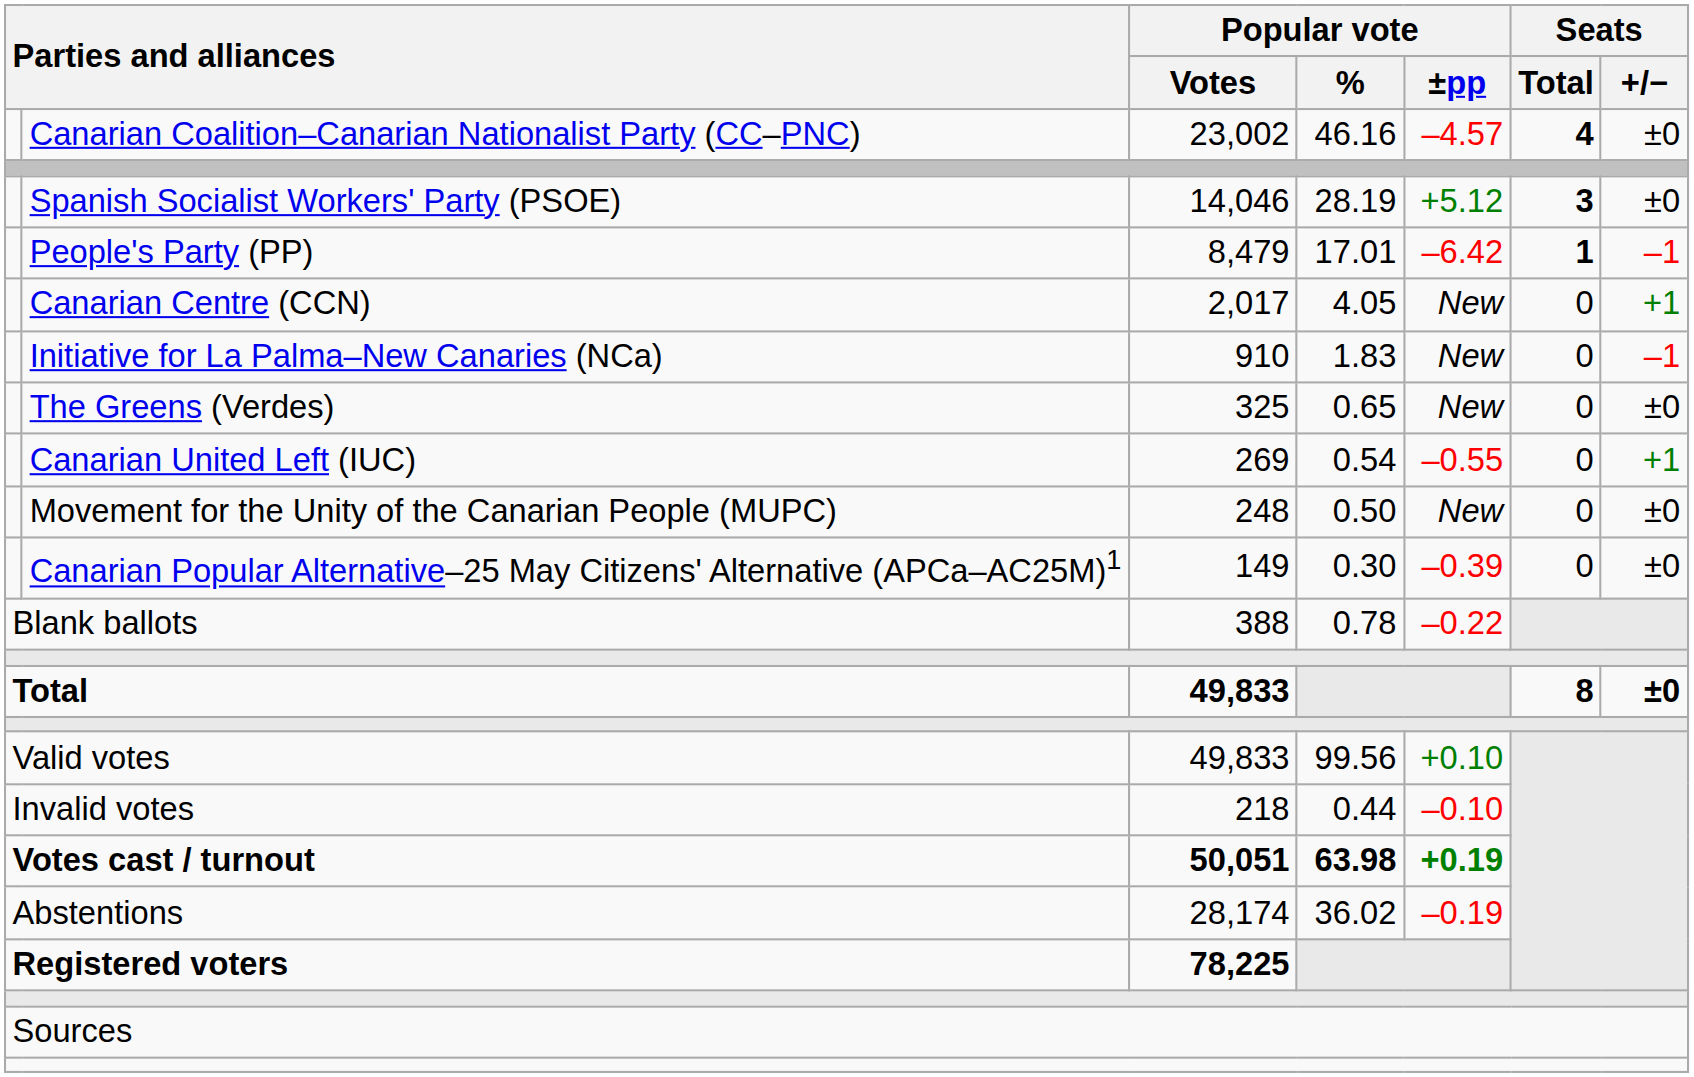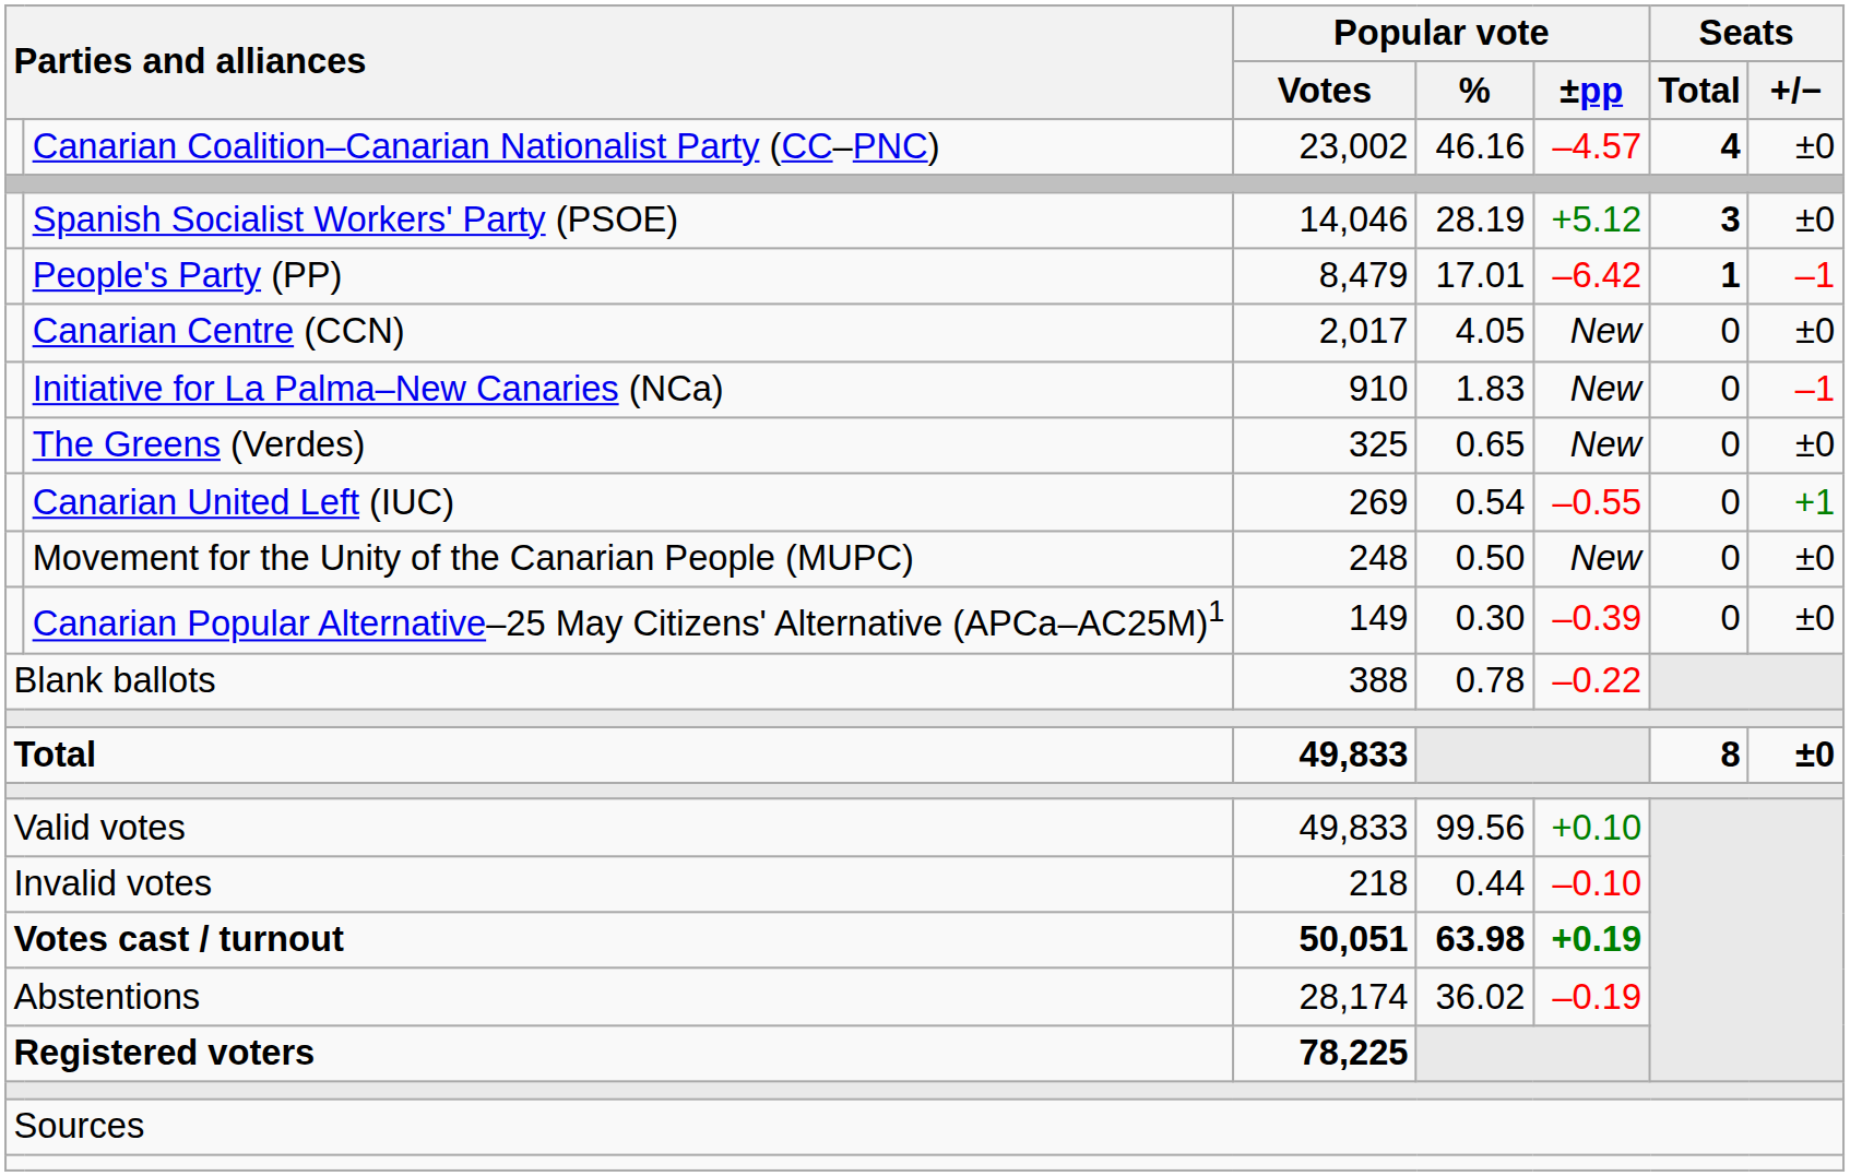Canarian Centre (CCN) | Seats / +/−: +1 -> ±0
